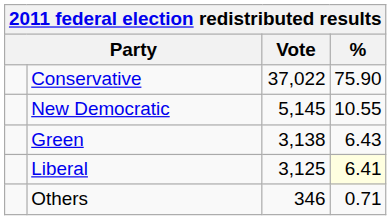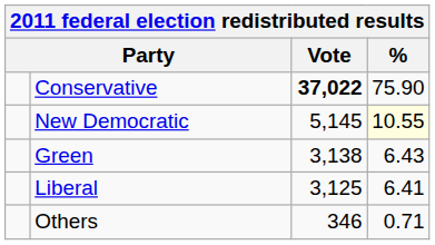Conservative | Vote: normal -> bold
New Democratic | %: no background -> lightyellow background
Liberal | %: lightyellow background -> no background
